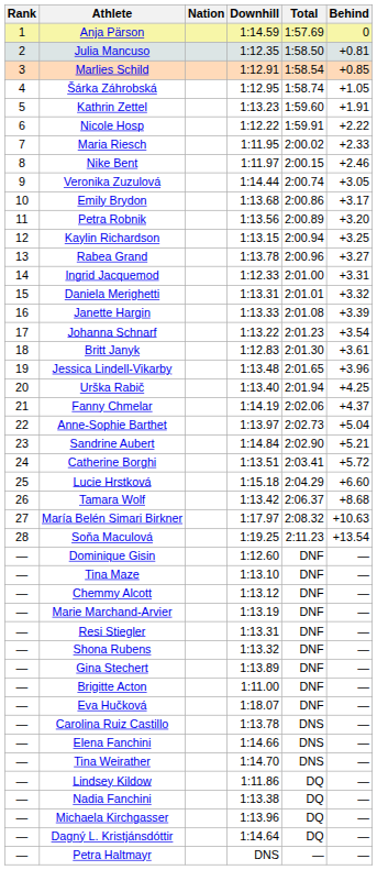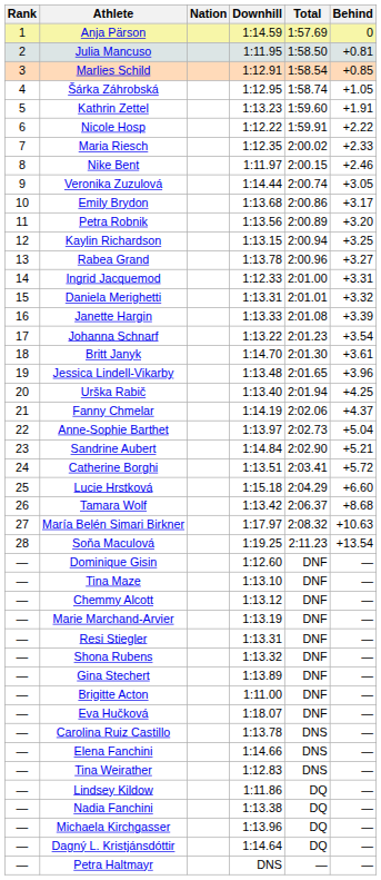Julia Mancuso | Downhill: 1:12.35 -> 1:11.95
Maria Riesch | Downhill: 1:11.95 -> 1:12.35
Britt Janyk | Downhill: 1:12.83 -> 1:14.70
Tina Weirather | Downhill: 1:14.70 -> 1:12.83
